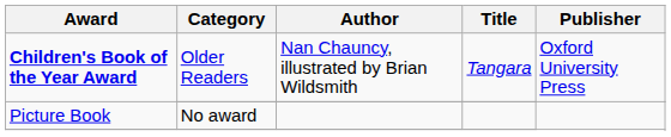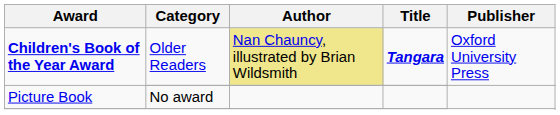Children's Book of the Year Award / Older Readers | Author: no background -> khaki background
Children's Book of the Year Award / Older Readers | Title: normal -> bold
